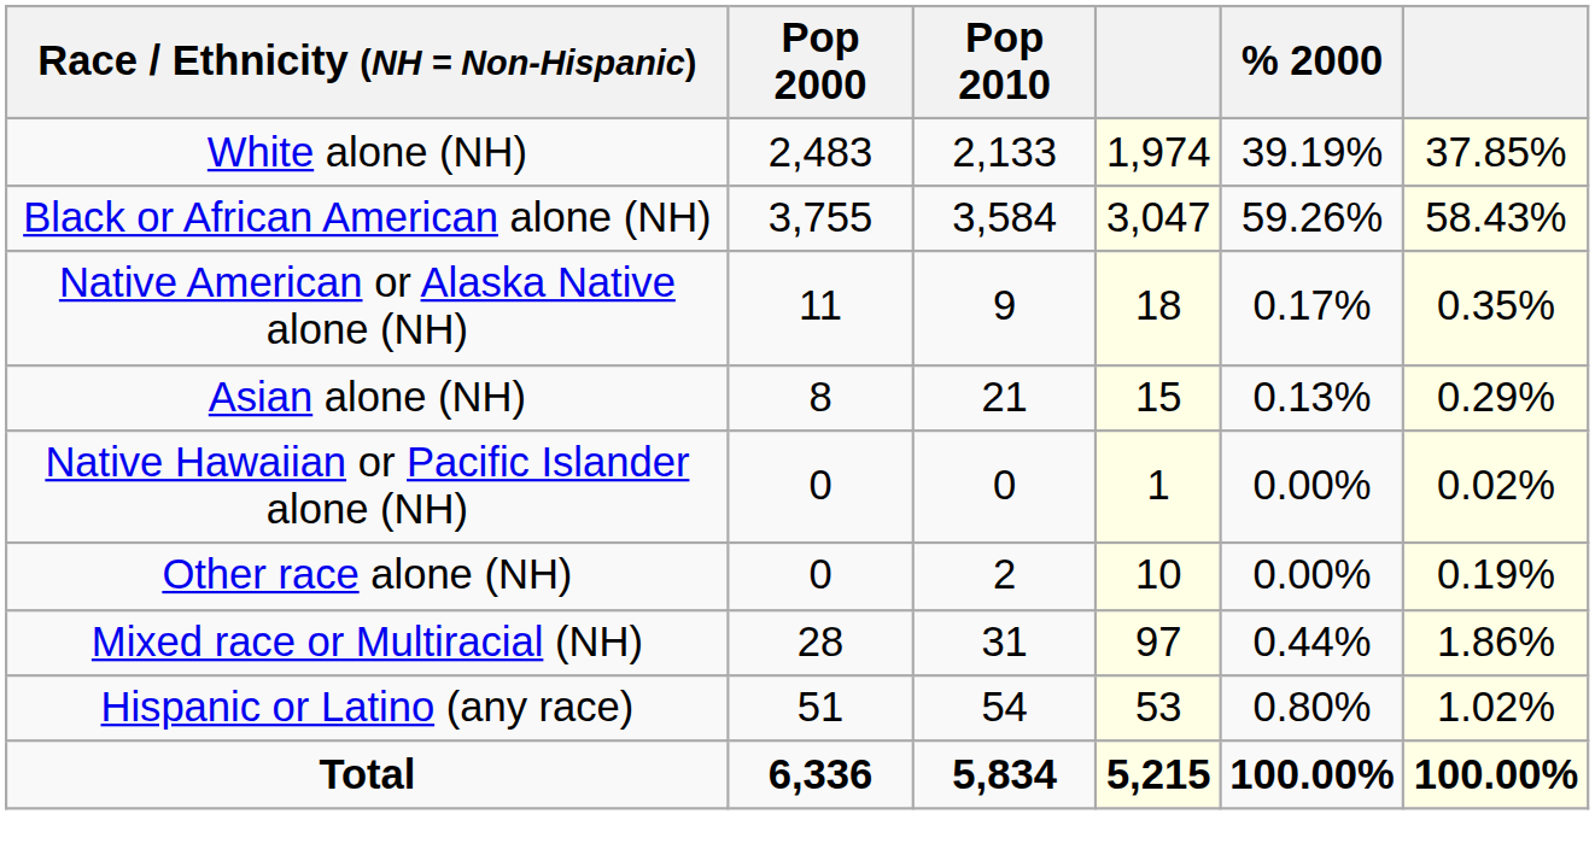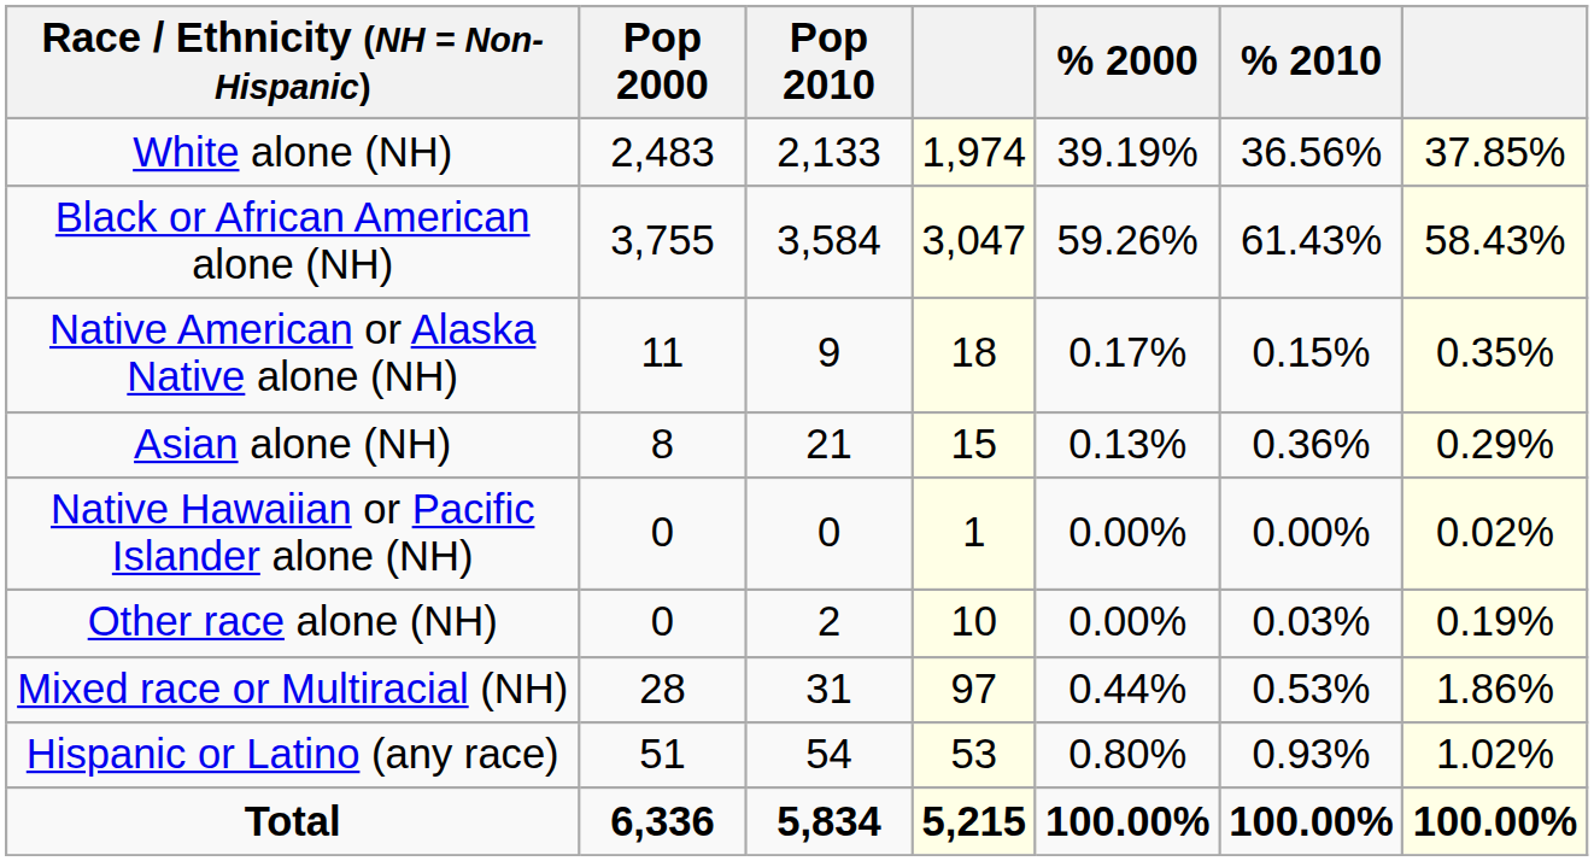+ column: % 2010 | 36.56% | 61.43% | 0.15% | 0.36% | 0.00% | 0.03% | 0.53% | 0.93% | 100.00%
